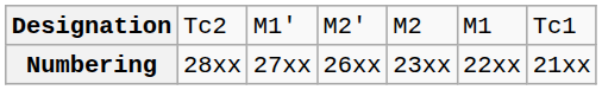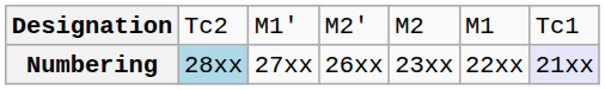Numbering | column 2: no background -> lightblue background
Numbering | column 7: no background -> lavender background
